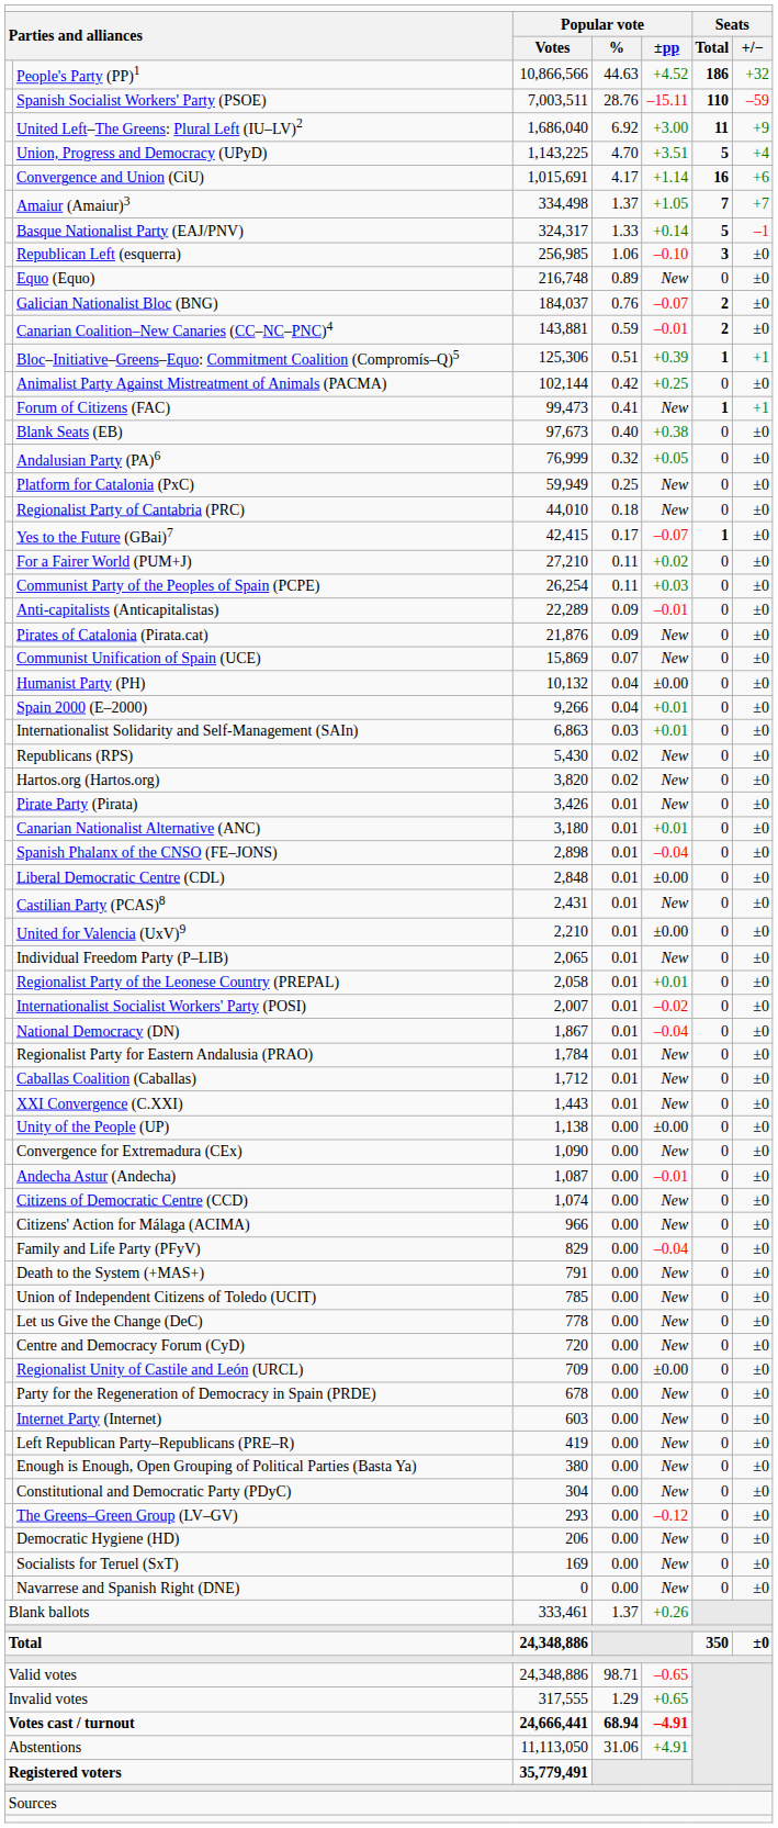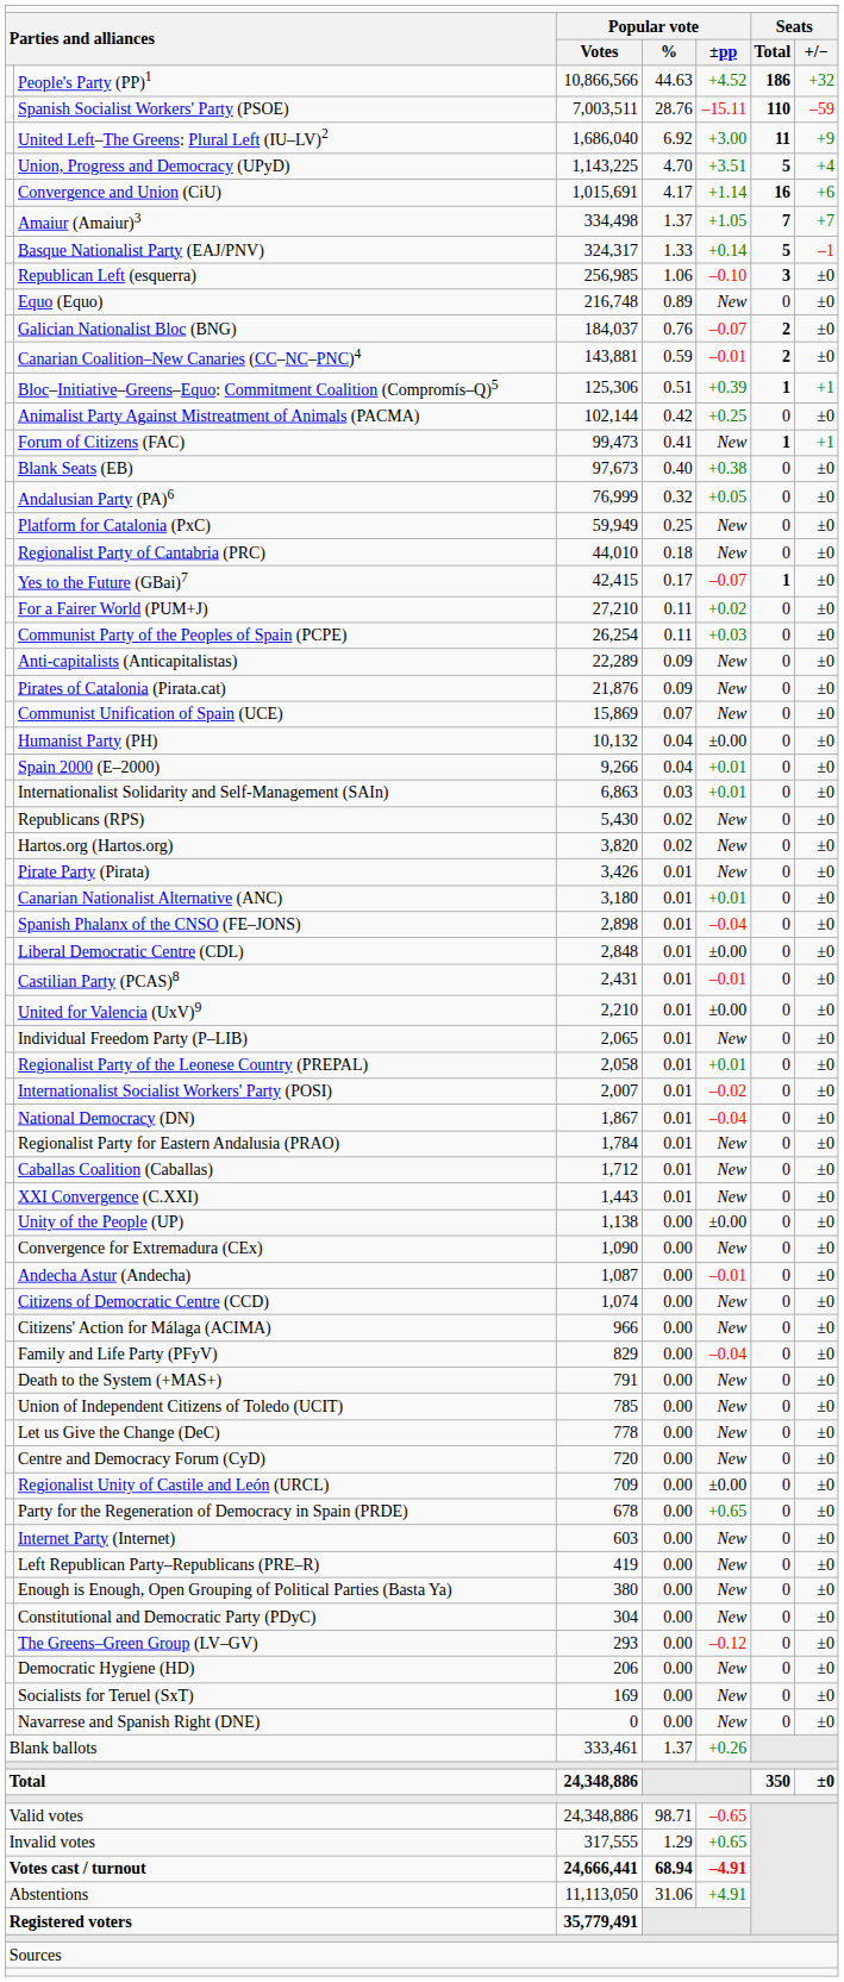Anti-capitalists (Anticapitalistas) | column 5: –0.01 -> New
Castilian Party (PCAS)8 | column 5: New -> –0.01
Party for the Regeneration of Democracy in Spain (PRDE) | column 5: New -> +0.65
